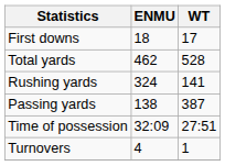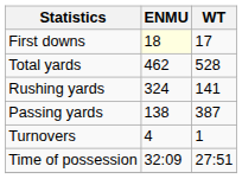First downs | ENMU: no background -> lightyellow background
rows swapped: Turnovers <-> Time of possession
